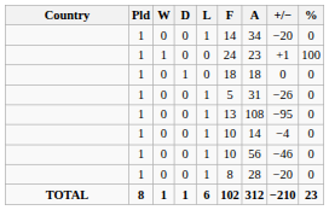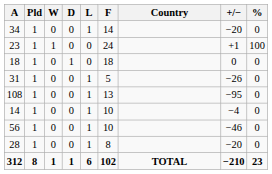columns swapped: Country <-> A
